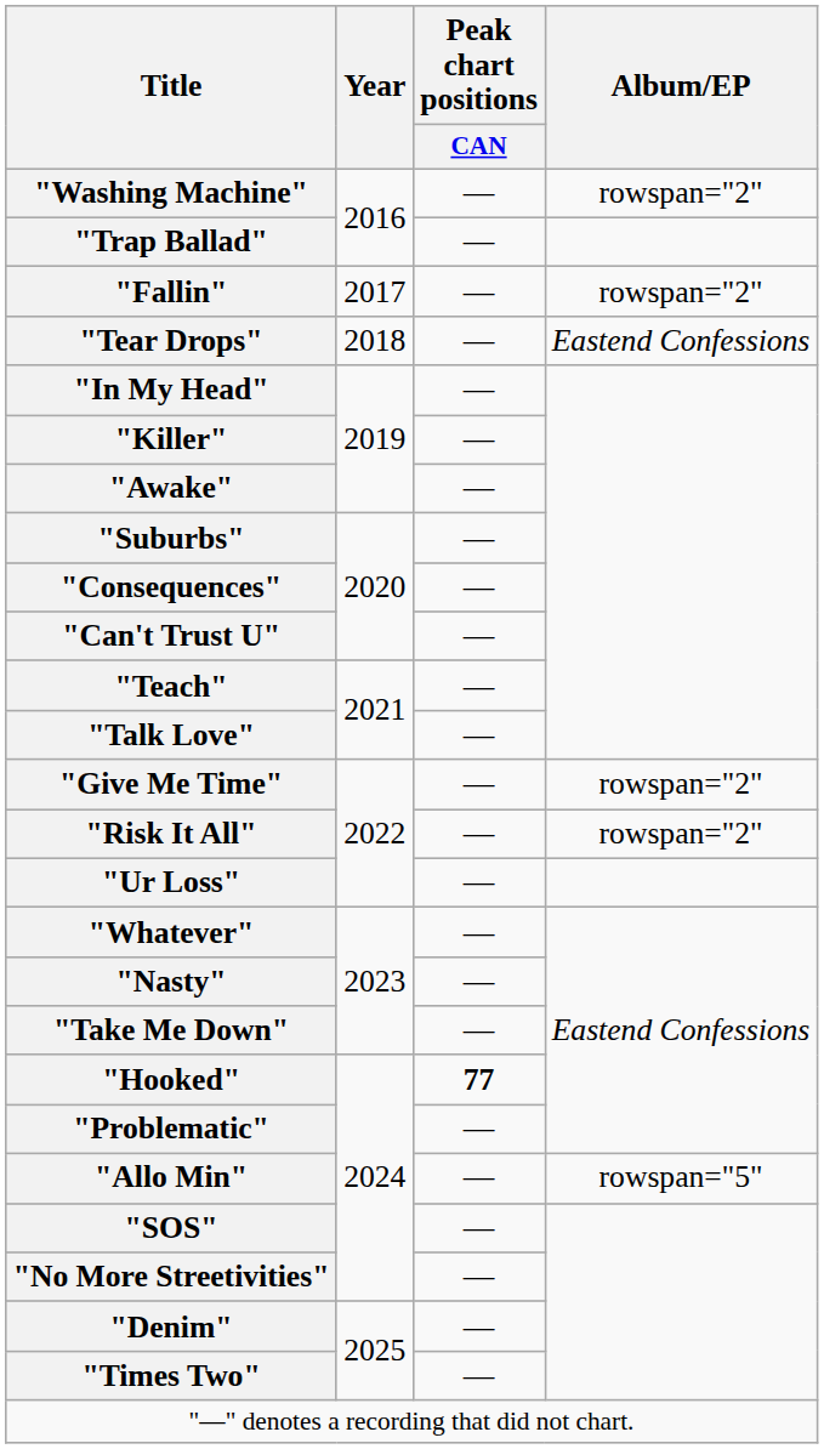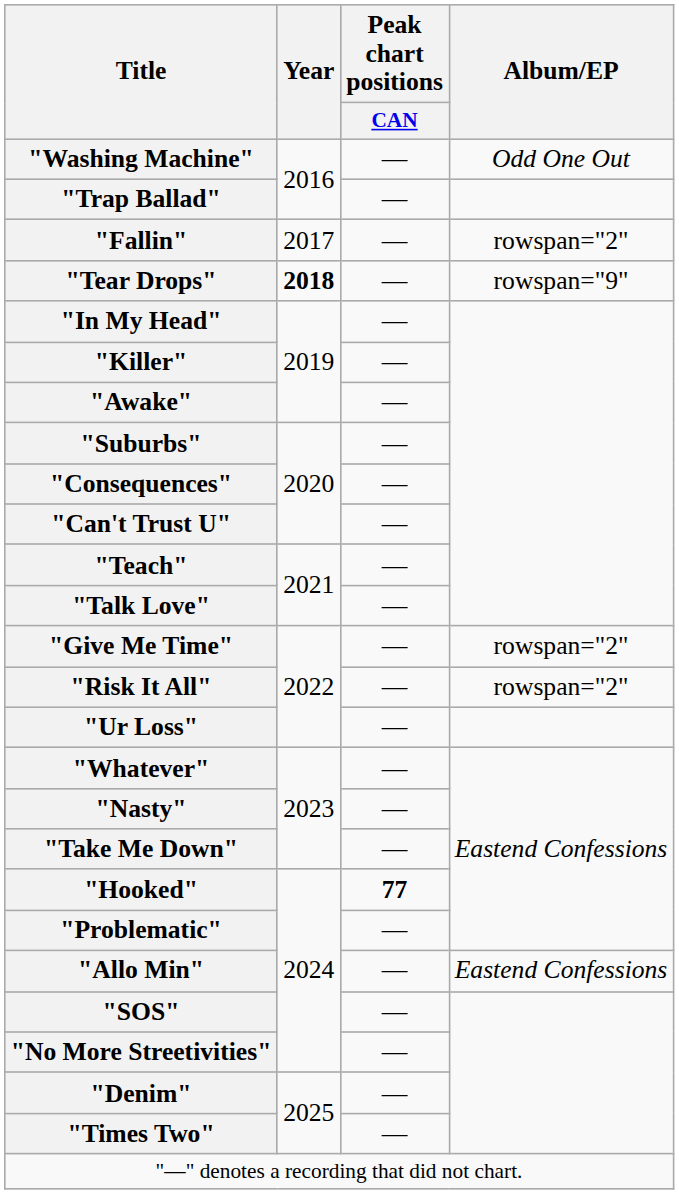"Washing Machine" | Album/EP: rowspan="2" -> Odd One Out
"Tear Drops" | Year: normal -> bold
"Tear Drops" | Album/EP: Eastend Confessions -> rowspan="9"
"Allo Min" | Album/EP: rowspan="5" -> Eastend Confessions
